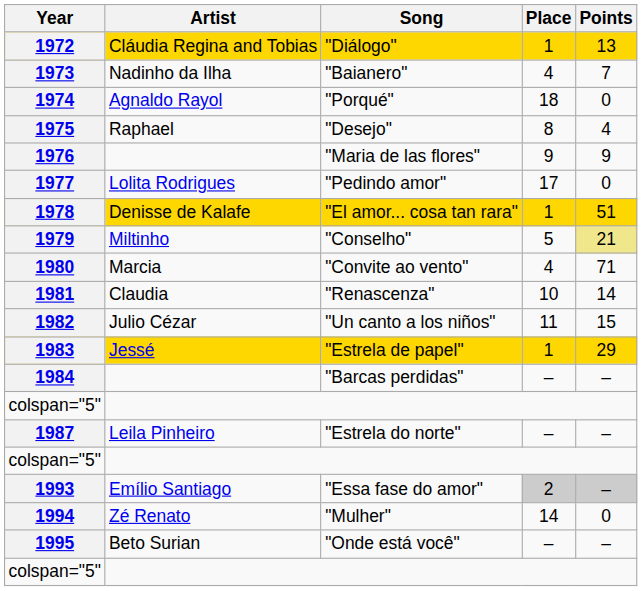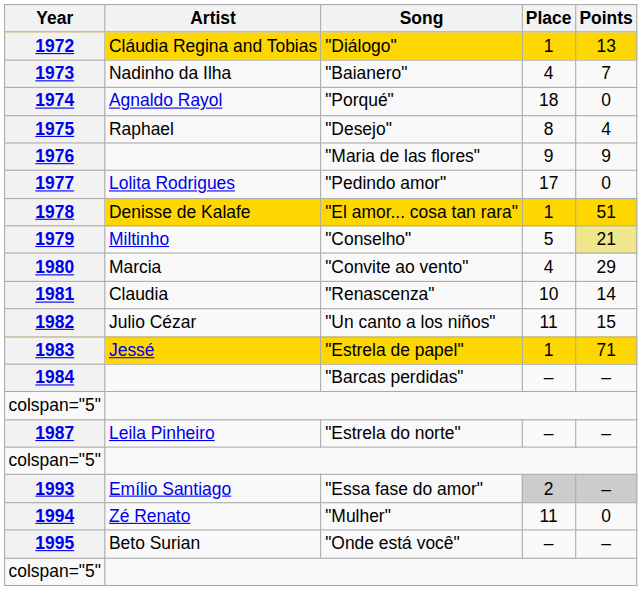"Convite ao vento" | Points: 71 -> 29
"Estrela de papel" | Points: 29 -> 71
"Mulher" | Place: 14 -> 11
